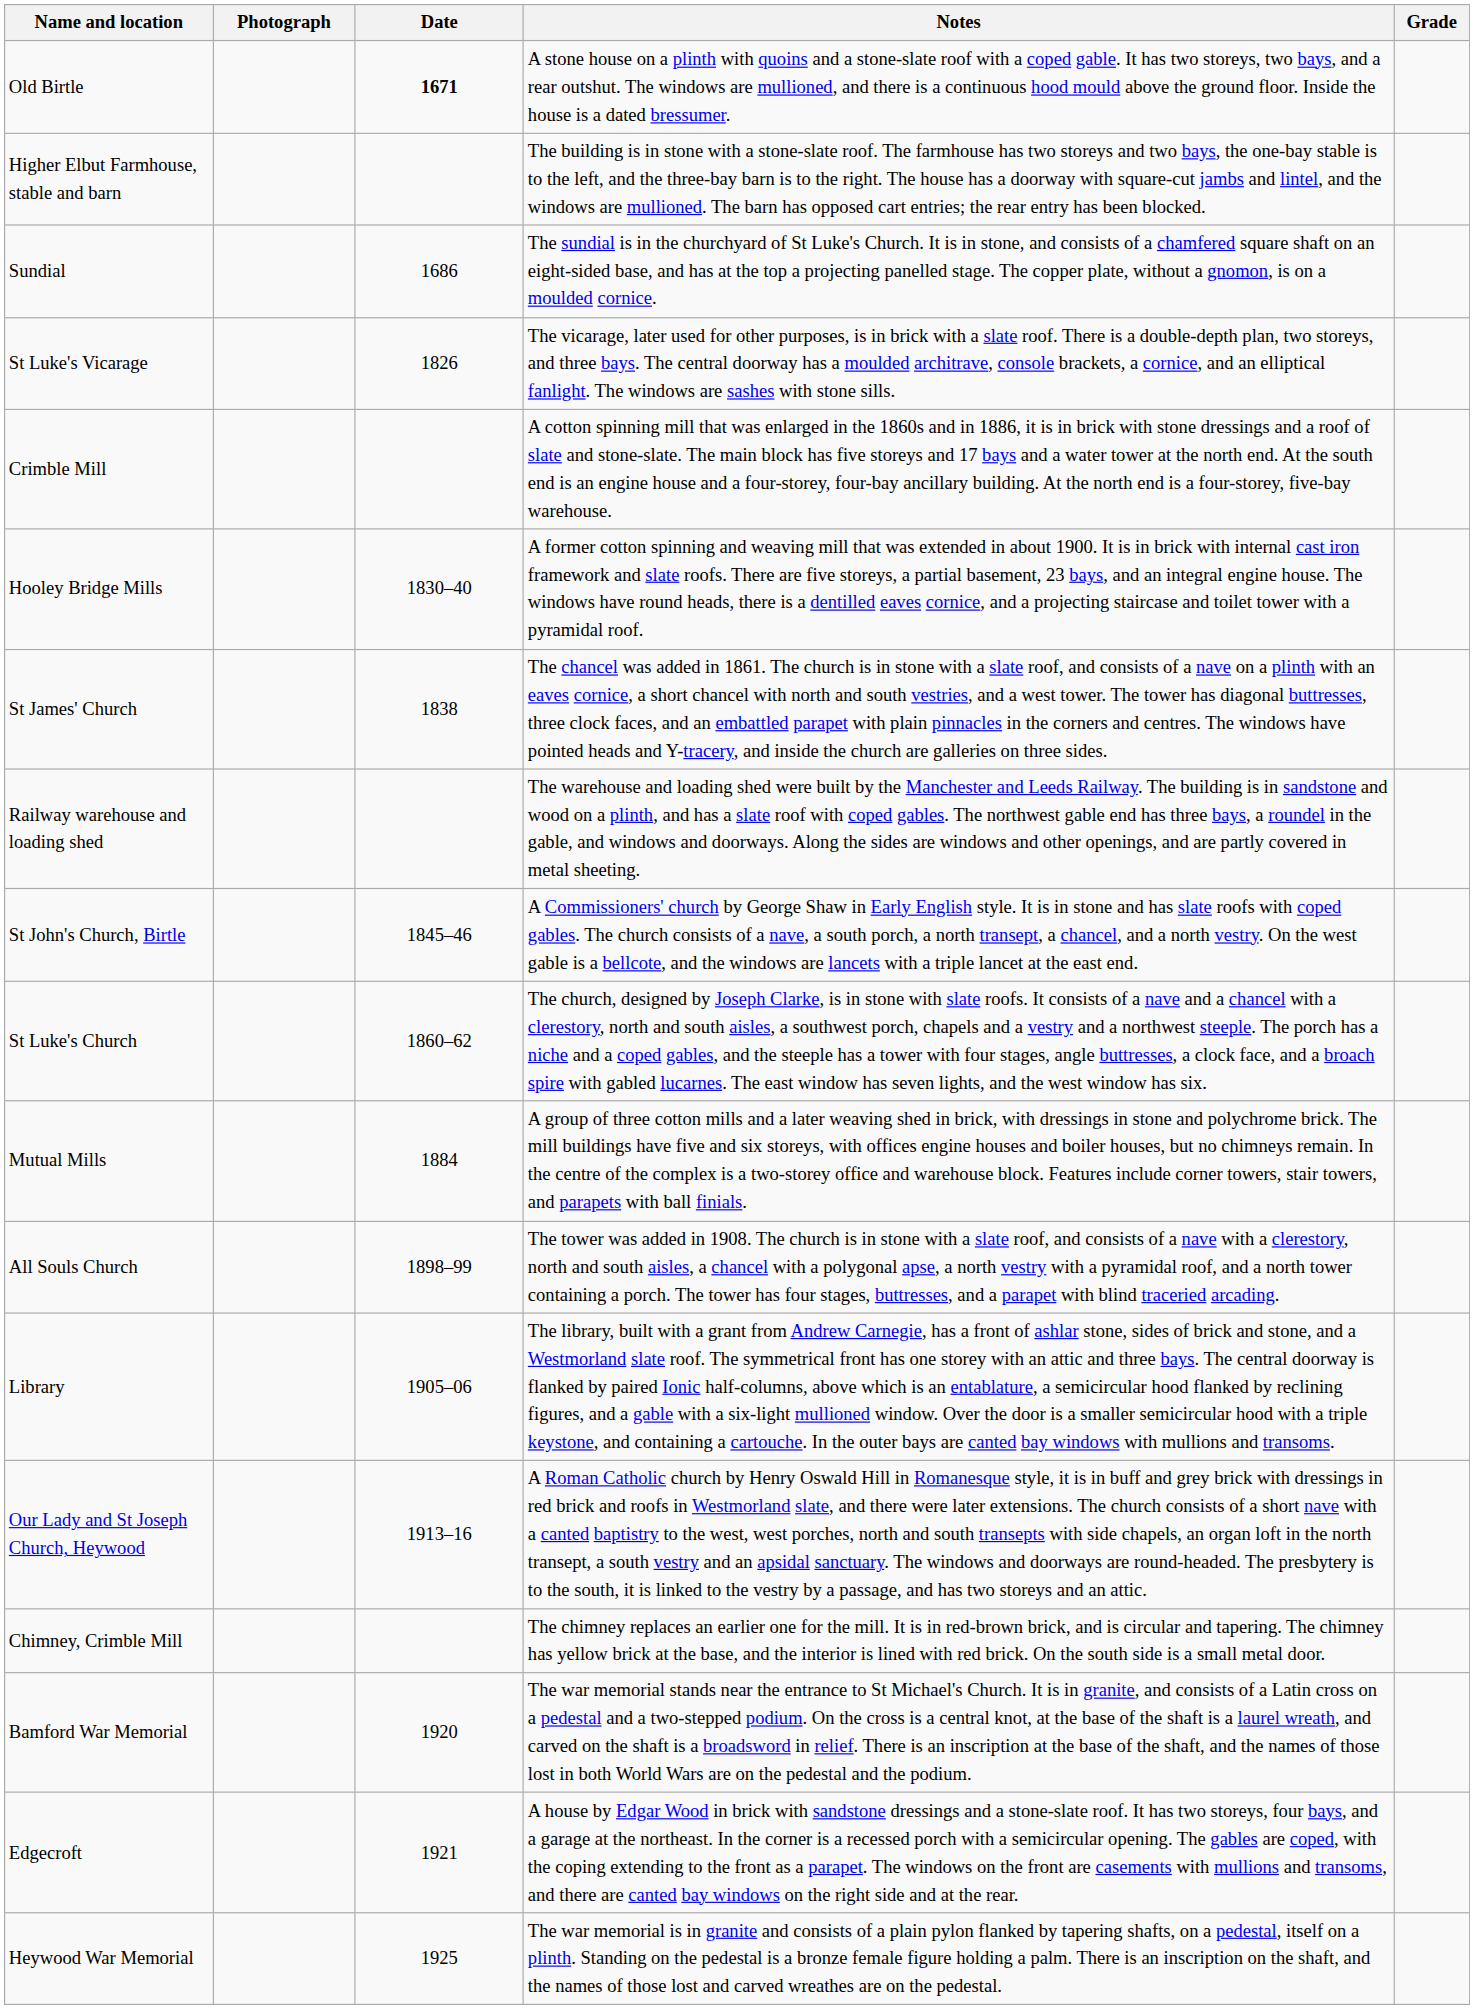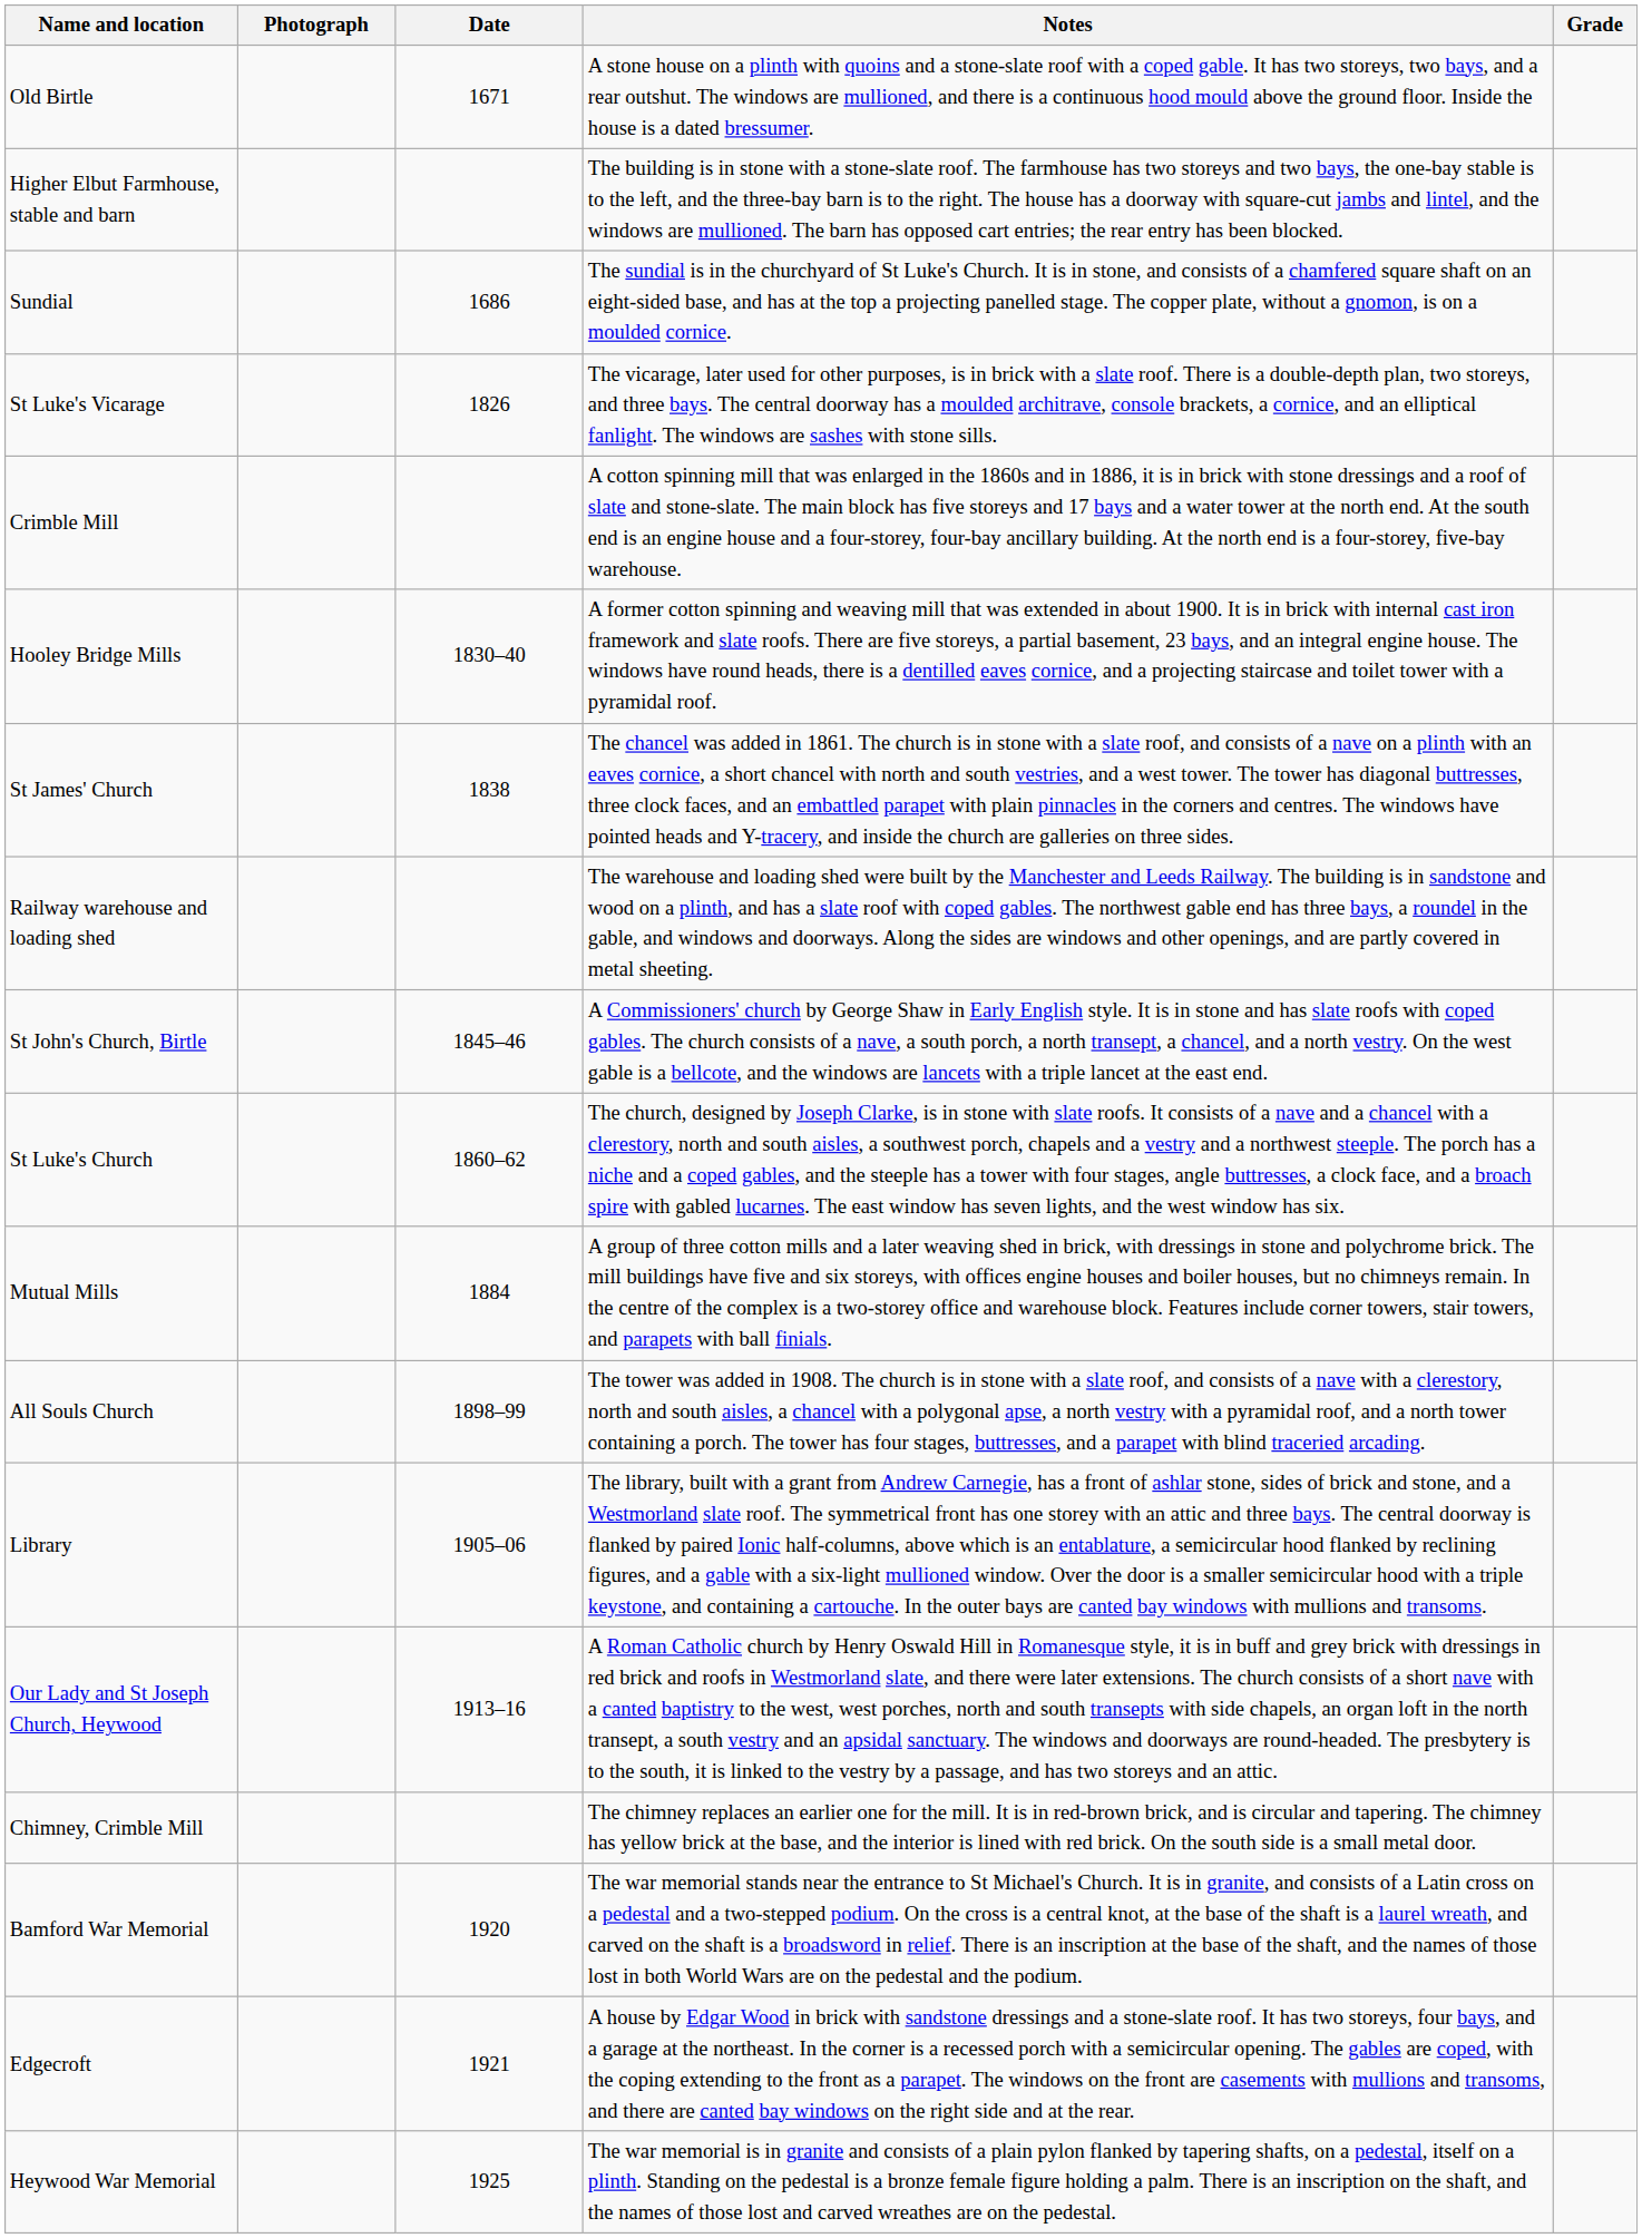Old Birtle | Date: bold -> normal
